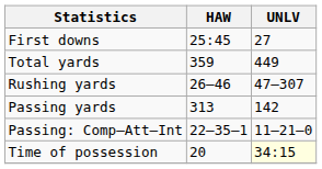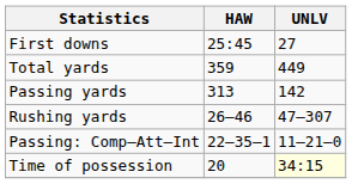rows swapped: Rushing yards <-> Passing yards
